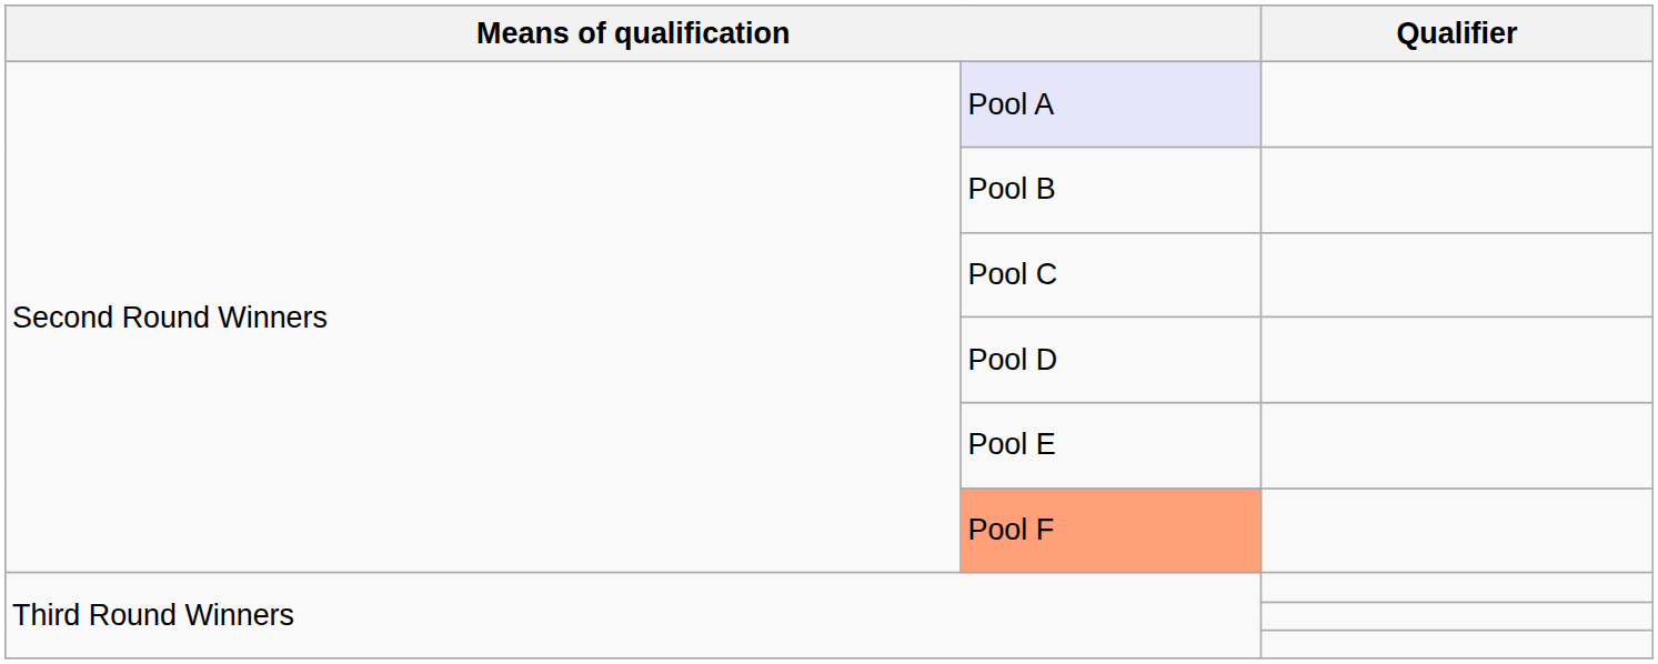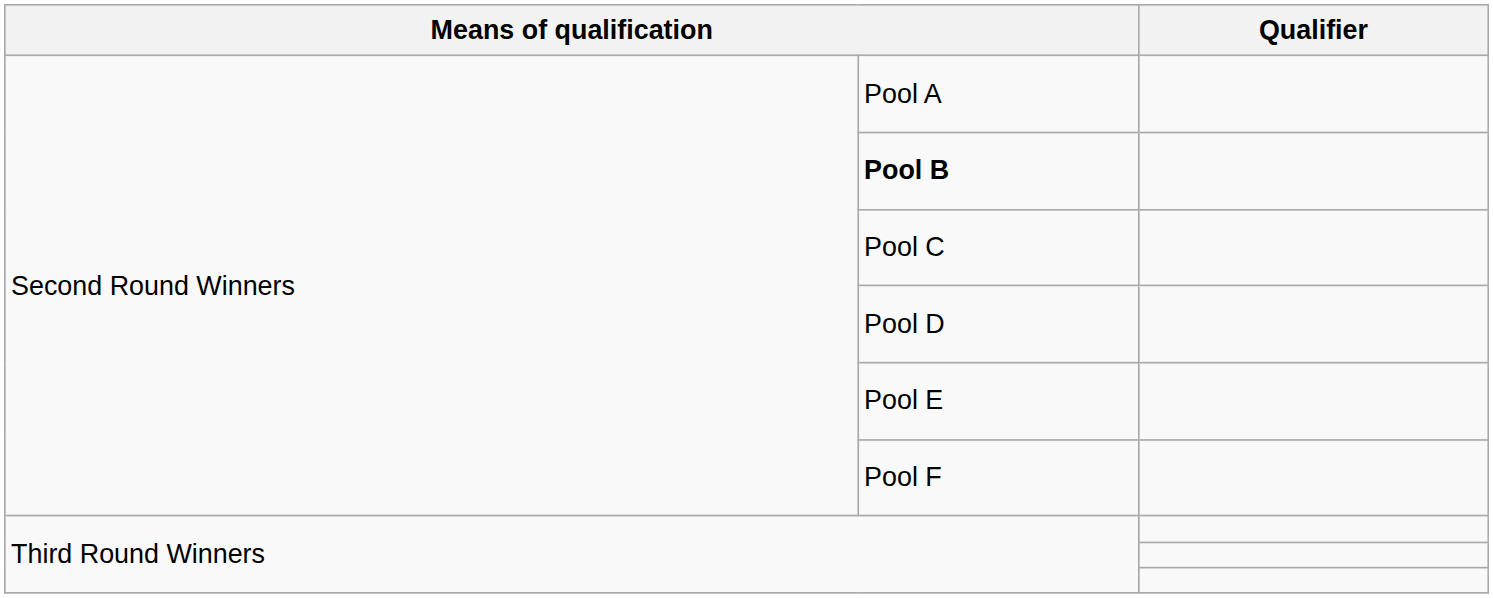Pool A | column 2: lavender background -> no background
Pool B | column 2: normal -> bold
Pool F | column 2: lightsalmon background -> no background
